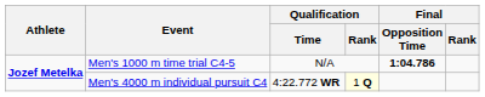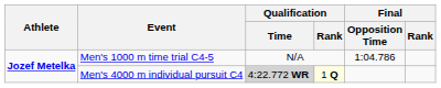Men's 1000 m time trial C4-5 | Final / Opposition Time: bold -> normal
Men's 4000 m individual pursuit C4 | Qualification / Time: no background -> lightgrey background
